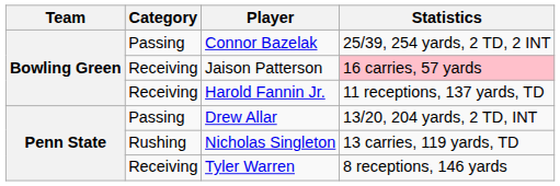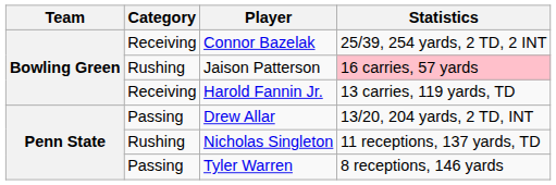Connor Bazelak | Category: Passing -> Receiving
Jaison Patterson | Category: Receiving -> Rushing
Harold Fannin Jr. | Statistics: 11 receptions, 137 yards, TD -> 13 carries, 119 yards, TD
Nicholas Singleton | Statistics: 13 carries, 119 yards, TD -> 11 receptions, 137 yards, TD
Tyler Warren | Category: Receiving -> Passing
